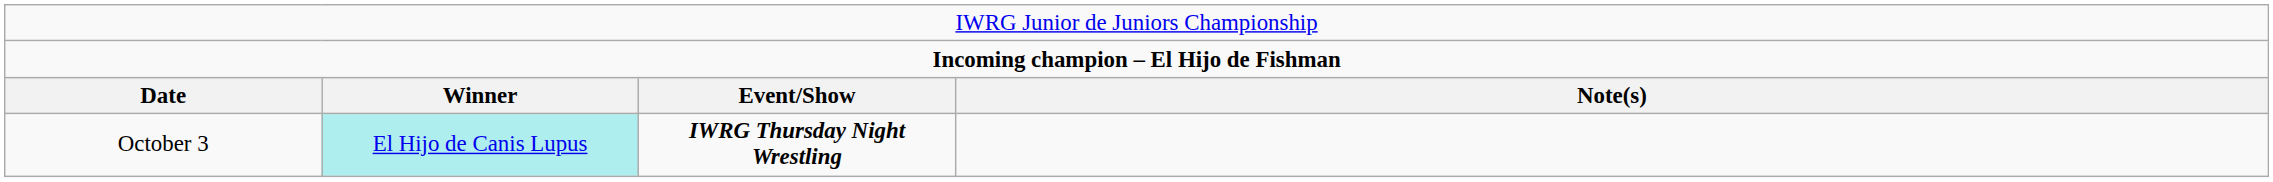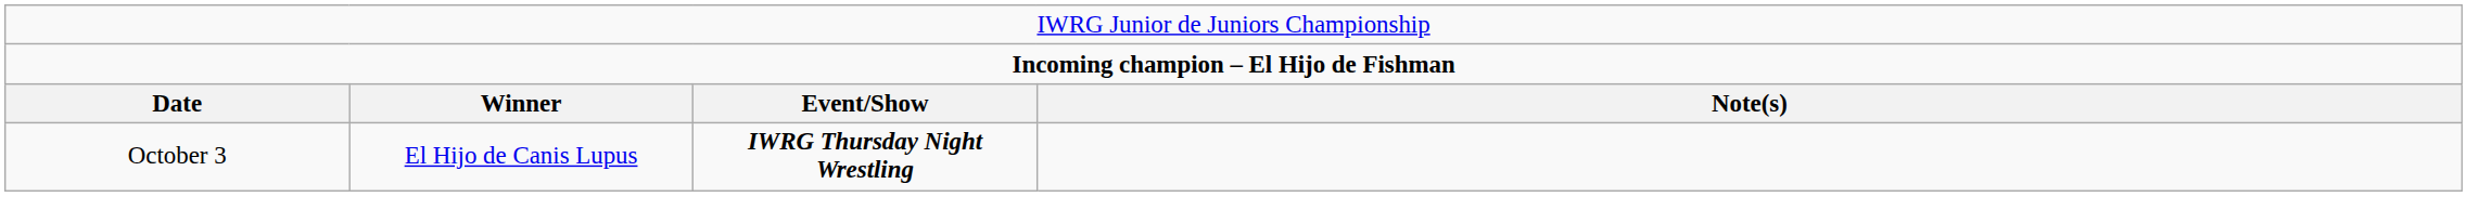October 3 | column 2: paleturquoise background -> no background
